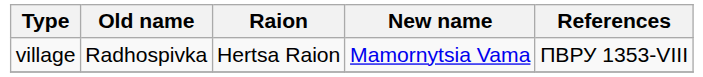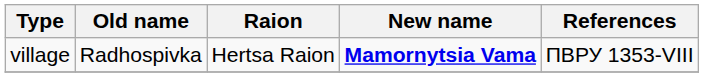village | New name: normal -> bold
